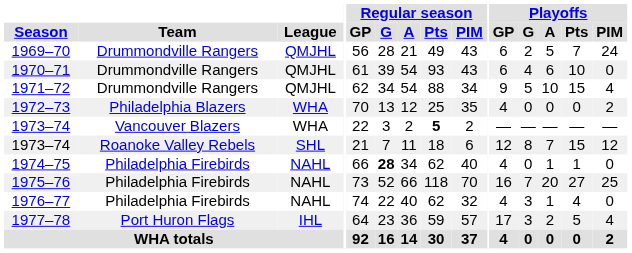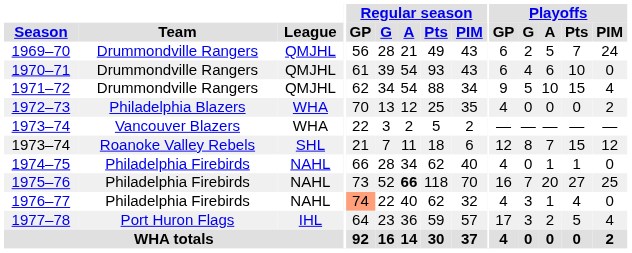1973–74 / Vancouver Blazers | Regular season / Pts: bold -> normal
1974–75 | Regular season / G: bold -> normal
1975–76 | Regular season / A: normal -> bold
1976–77 | Regular season / GP: no background -> lightsalmon background
